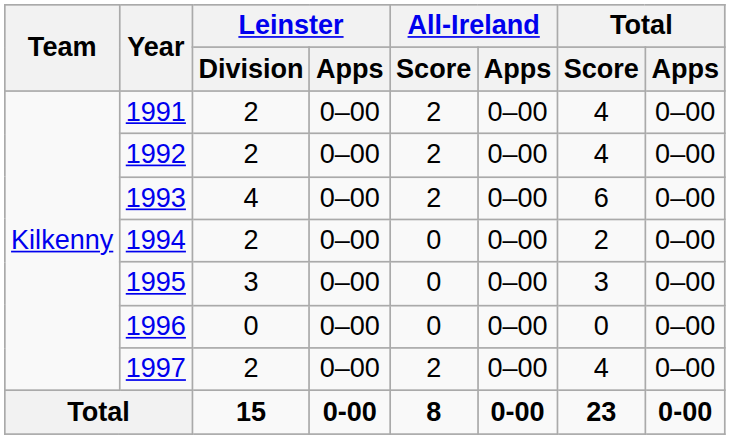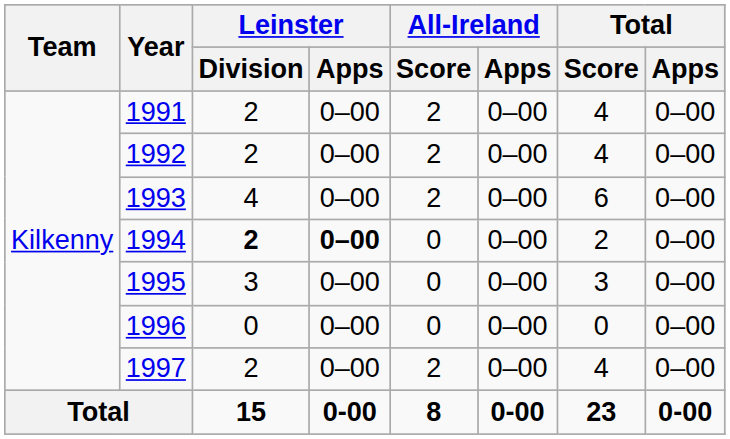1994 | Leinster / Division: normal -> bold
1994 | Leinster / Apps: normal -> bold
